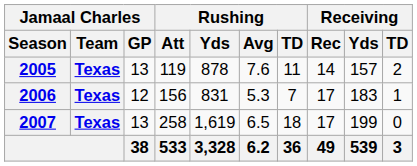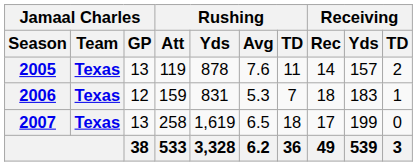2006 | Rushing / Att: 156 -> 159
2006 | Receiving / Rec: 17 -> 18
